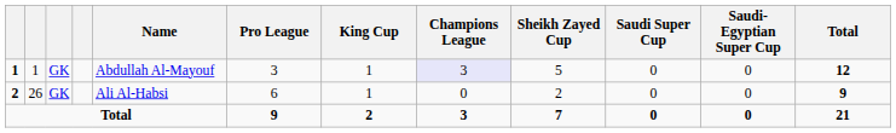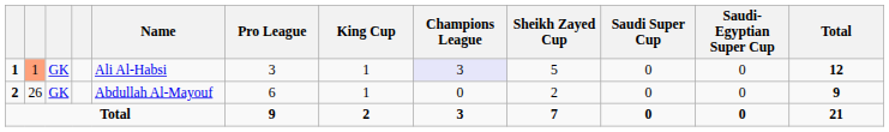row 2 | column 2: no background -> lightsalmon background
row 2 | Name: Abdullah Al-Mayouf -> Ali Al-Habsi
row 3 | Name: Ali Al-Habsi -> Abdullah Al-Mayouf
